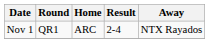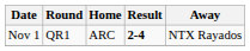Nov 1 | Result: normal -> bold
